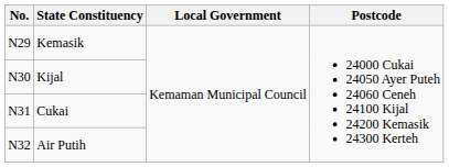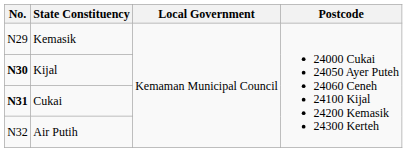Kijal | No.: normal -> bold
Cukai | No.: normal -> bold
